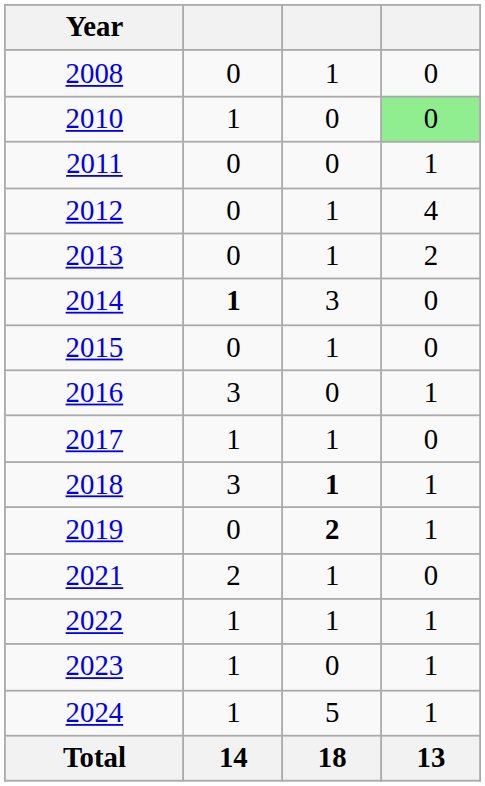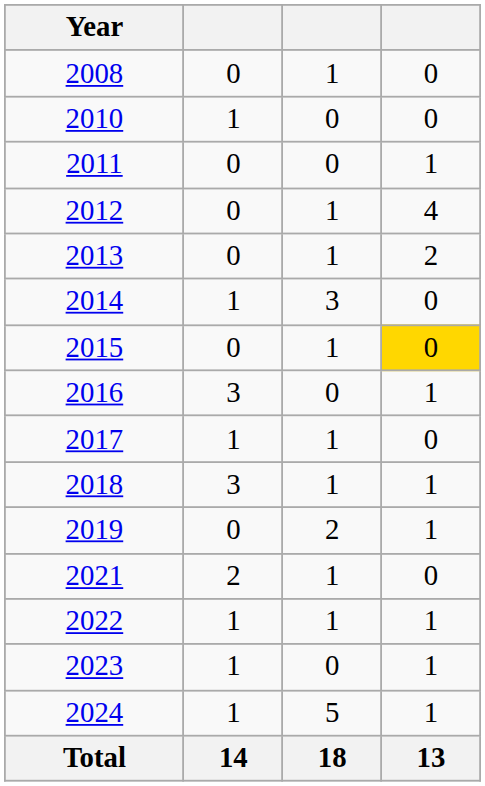2010 | column 4: lightgreen background -> no background
2014 | column 2: bold -> normal
2015 | column 4: no background -> gold background
2018 | column 3: bold -> normal
2019 | column 3: bold -> normal
